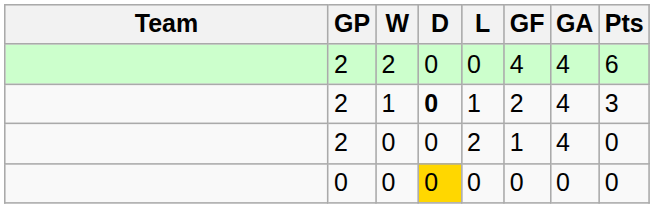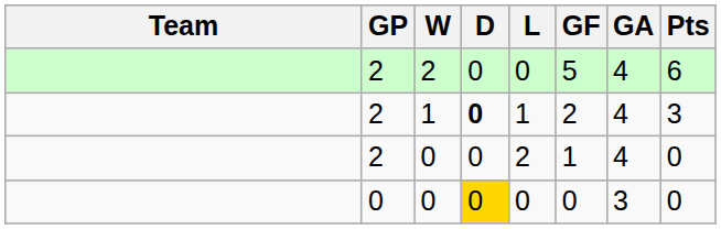row 2 | GF: 4 -> 5
row 5 | GA: 0 -> 3
